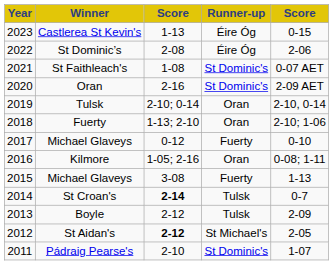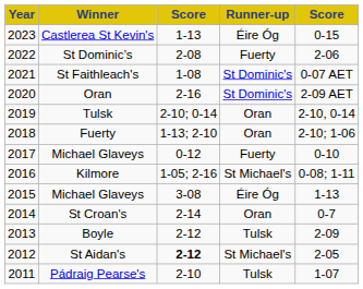St Dominic’s | Runner-up: Éire Óg -> Fuerty
Kilmore | Runner-up: Oran -> St Michael's
2015 / Michael Glaveys | Runner-up: Fuerty -> Éire Óg
St Croan's | column 3: bold -> normal
St Croan's | Runner-up: Tulsk -> Oran
Pádraig Pearse's | Runner-up: St Dominic's -> Tulsk
